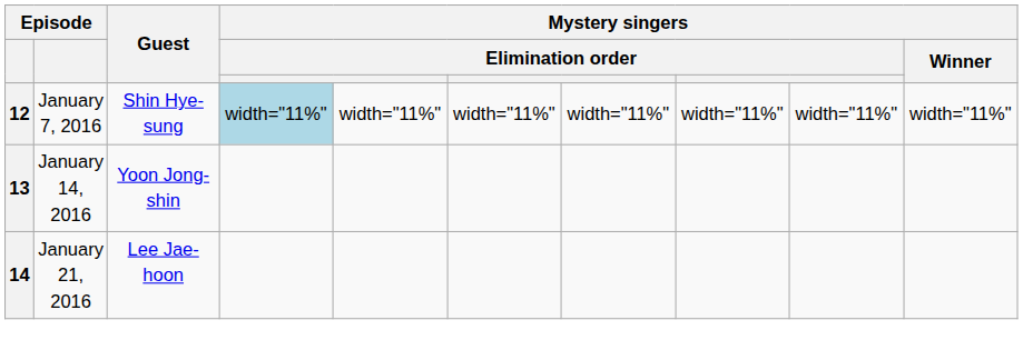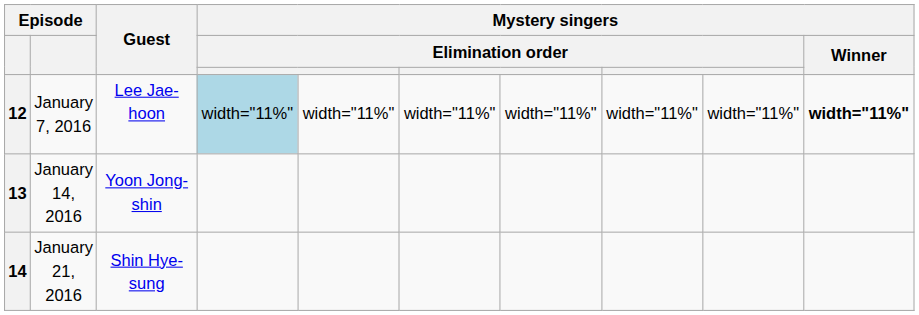12 | Guest: Shin Hye-sung -> Lee Jae-hoon
12 | Mystery singers / Winner: normal -> bold
14 | Guest: Lee Jae-hoon -> Shin Hye-sung
